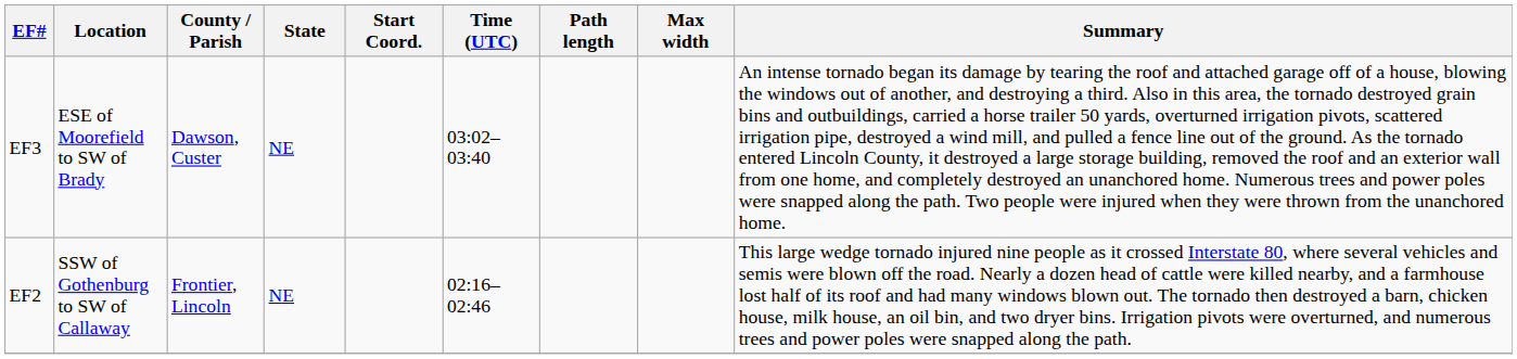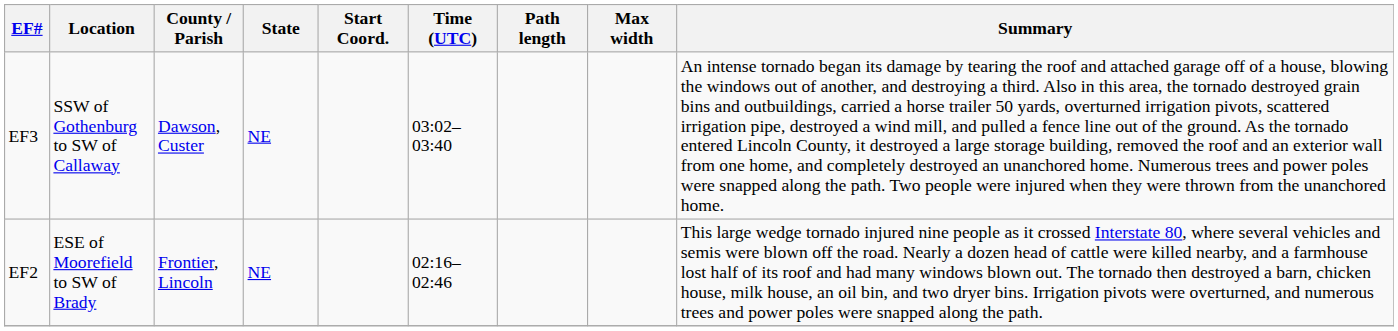EF3 | Location: ESE of Moorefield to SW of Brady -> SSW of Gothenburg to SW of Callaway
EF2 | Location: SSW of Gothenburg to SW of Callaway -> ESE of Moorefield to SW of Brady
